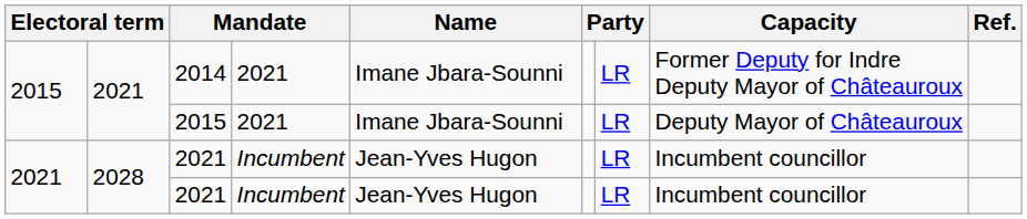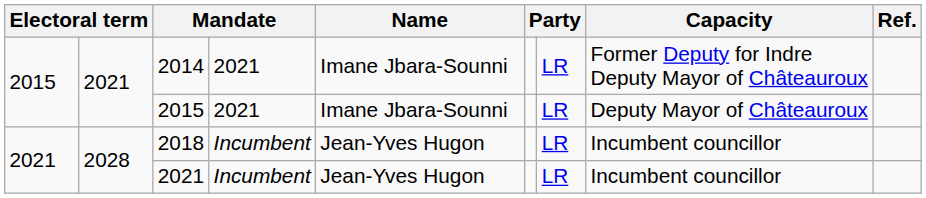row 4 | column 3: 2021 -> 2018
